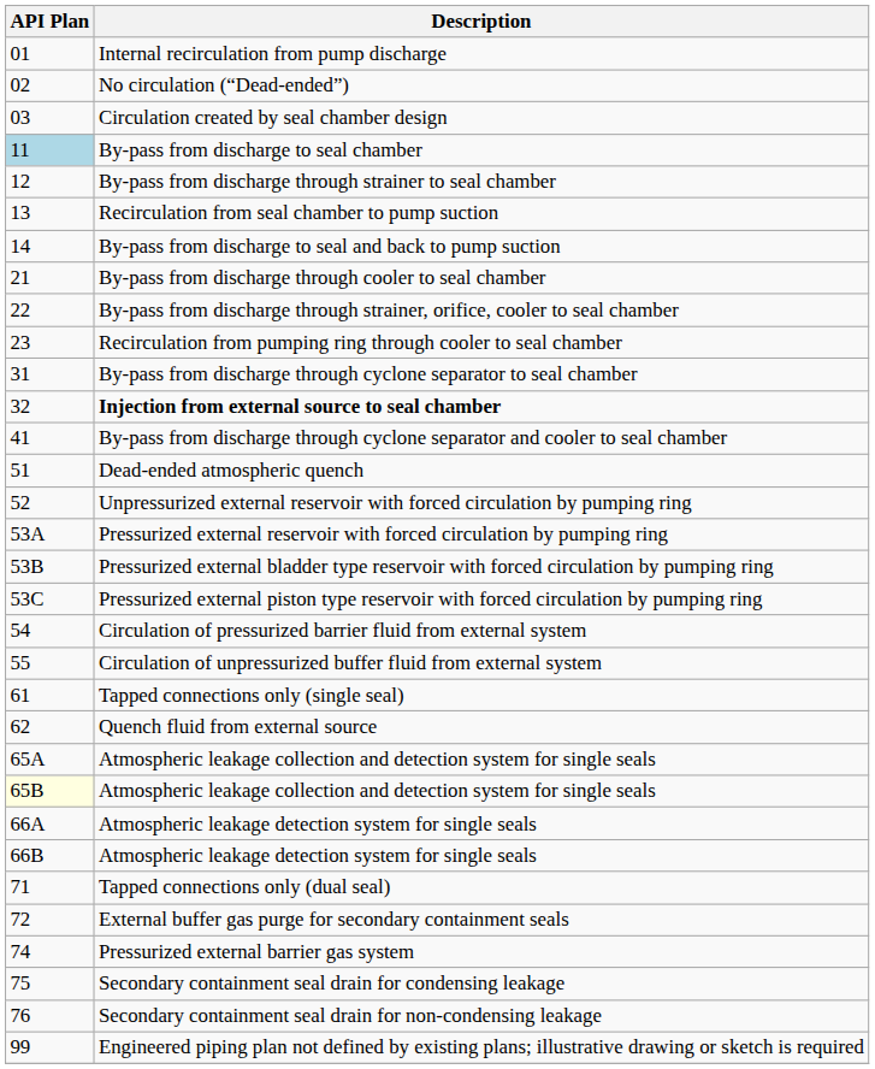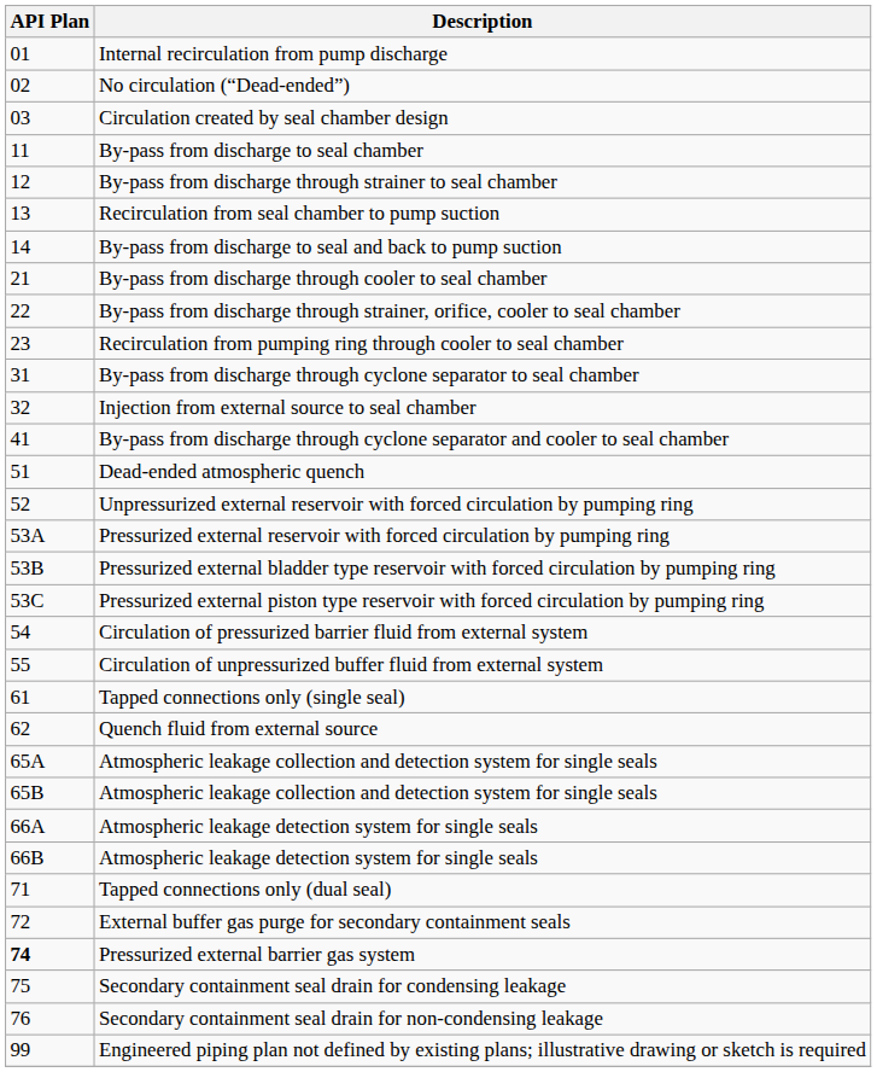row 5 | API Plan: lightblue background -> no background
row 13 | Description: bold -> normal
row 25 | API Plan: lightyellow background -> no background
row 30 | API Plan: normal -> bold
